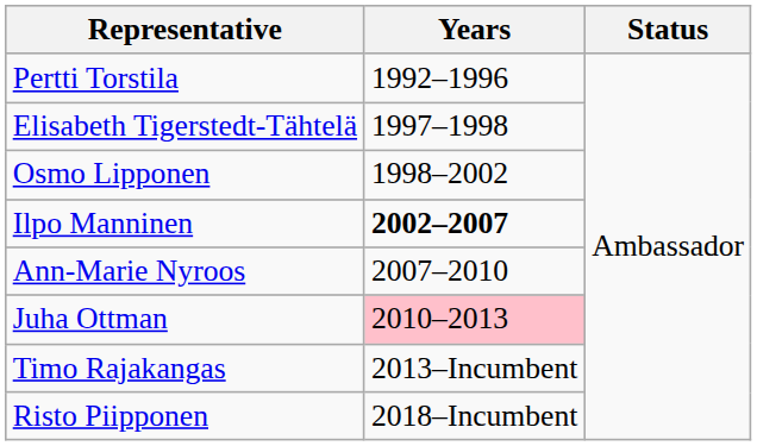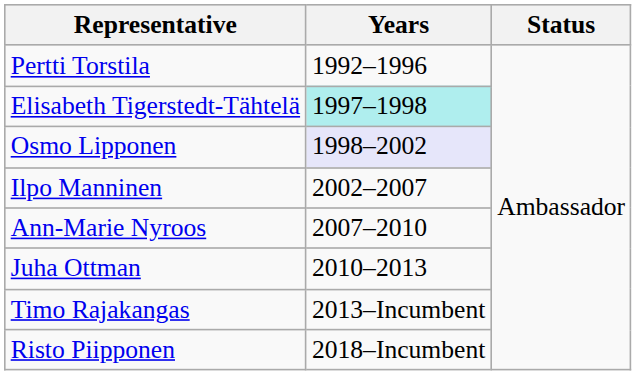Elisabeth Tigerstedt-Tähtelä | Years: no background -> paleturquoise background
Osmo Lipponen | Years: no background -> lavender background
Ilpo Manninen | Years: bold -> normal
Juha Ottman | Years: pink background -> no background
